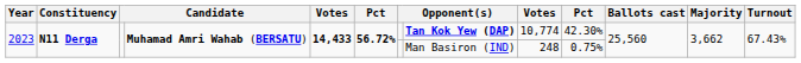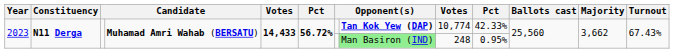row 2 | column 10: 42.30% -> 42.33%
row 3 | column 8: no background -> lightgreen background
row 3 | column 10: 0.75% -> 0.95%
